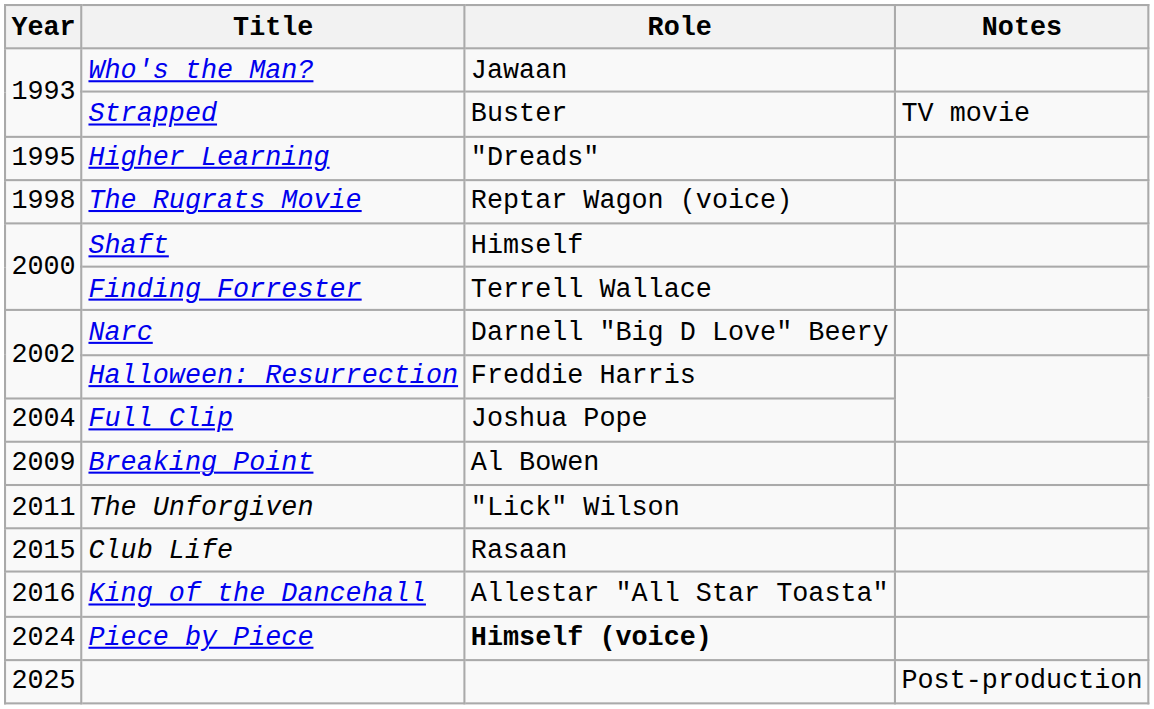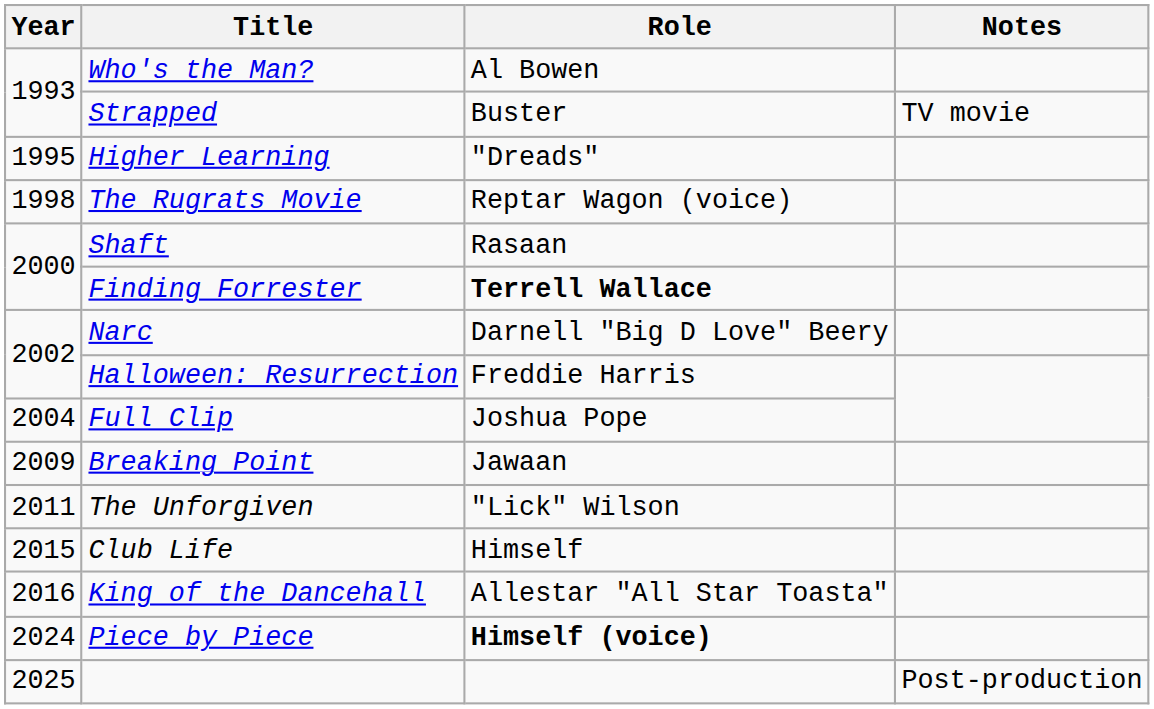Who's the Man? | Role: Jawaan -> Al Bowen
Shaft | Role: Himself -> Rasaan
Finding Forrester | Role: normal -> bold
Breaking Point | Role: Al Bowen -> Jawaan
Club Life | Role: Rasaan -> Himself
